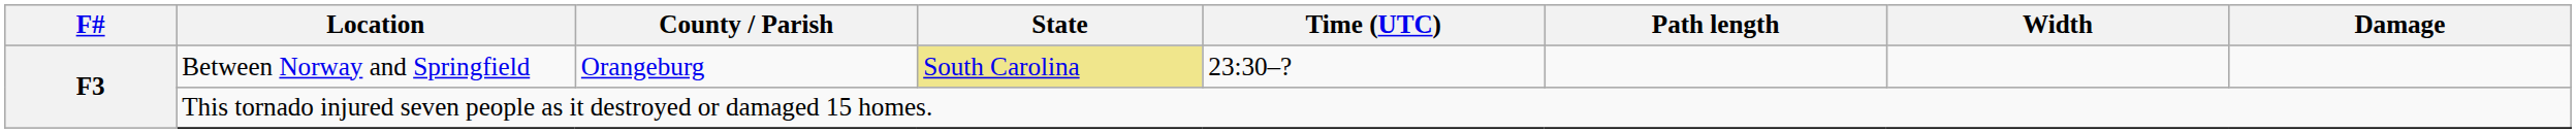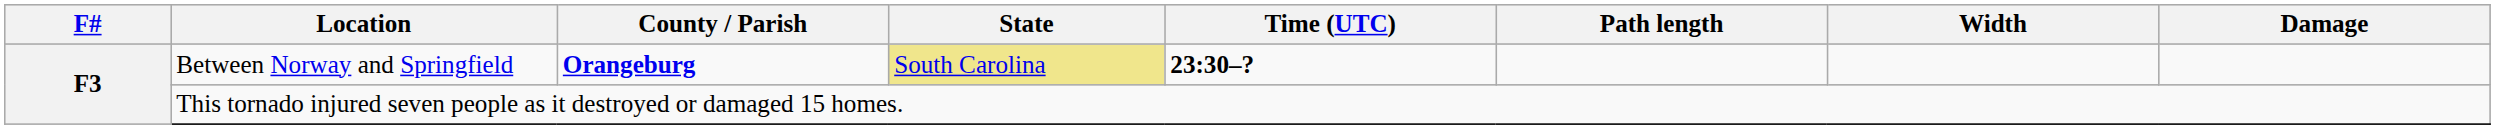Between Norway and Springfield | County / Parish: normal -> bold
Between Norway and Springfield | Time (UTC): normal -> bold
